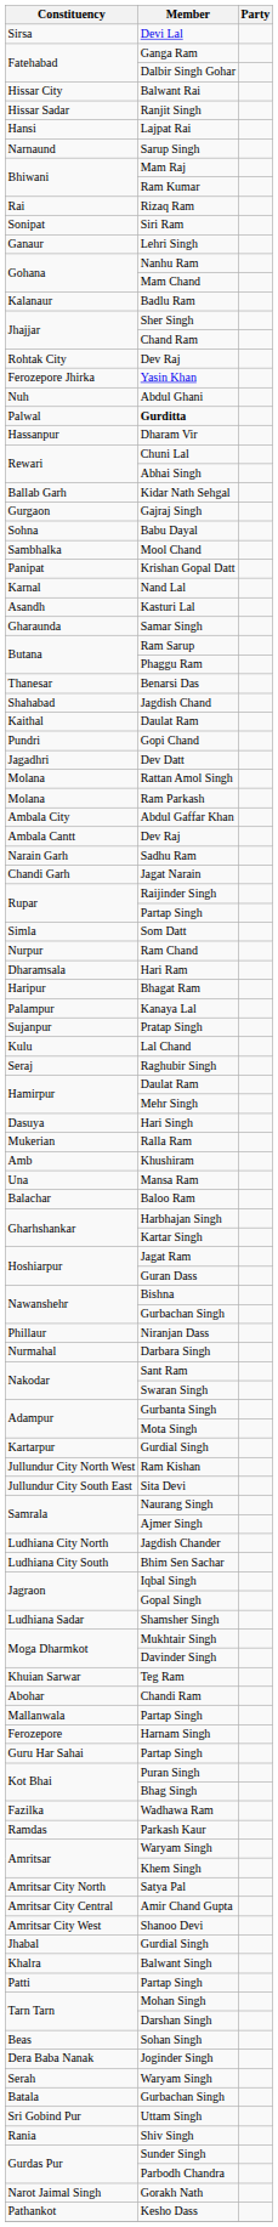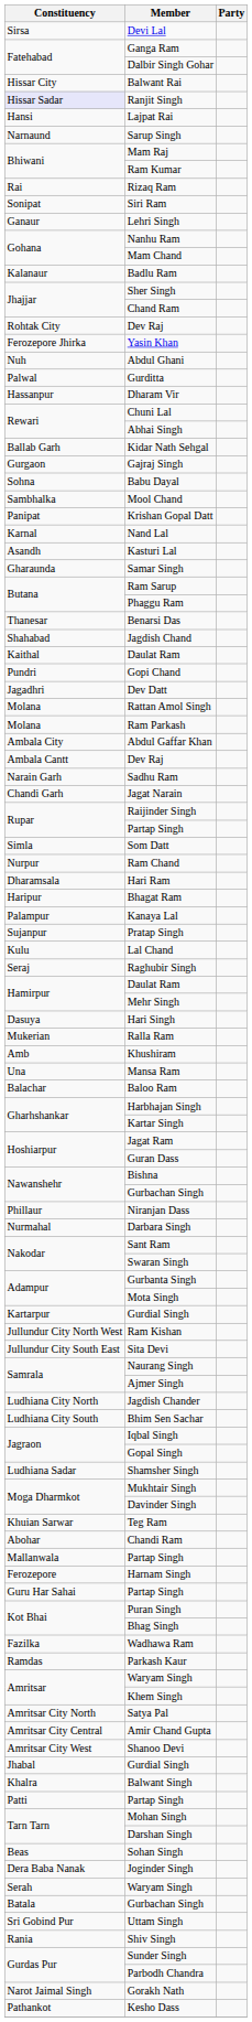Ranjit Singh | Constituency: no background -> lavender background
Gurditta | Member: bold -> normal
